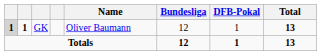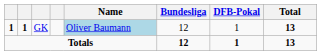row 2 | column 1: lightgrey background -> no background
row 2 | Name: no background -> lightblue background
